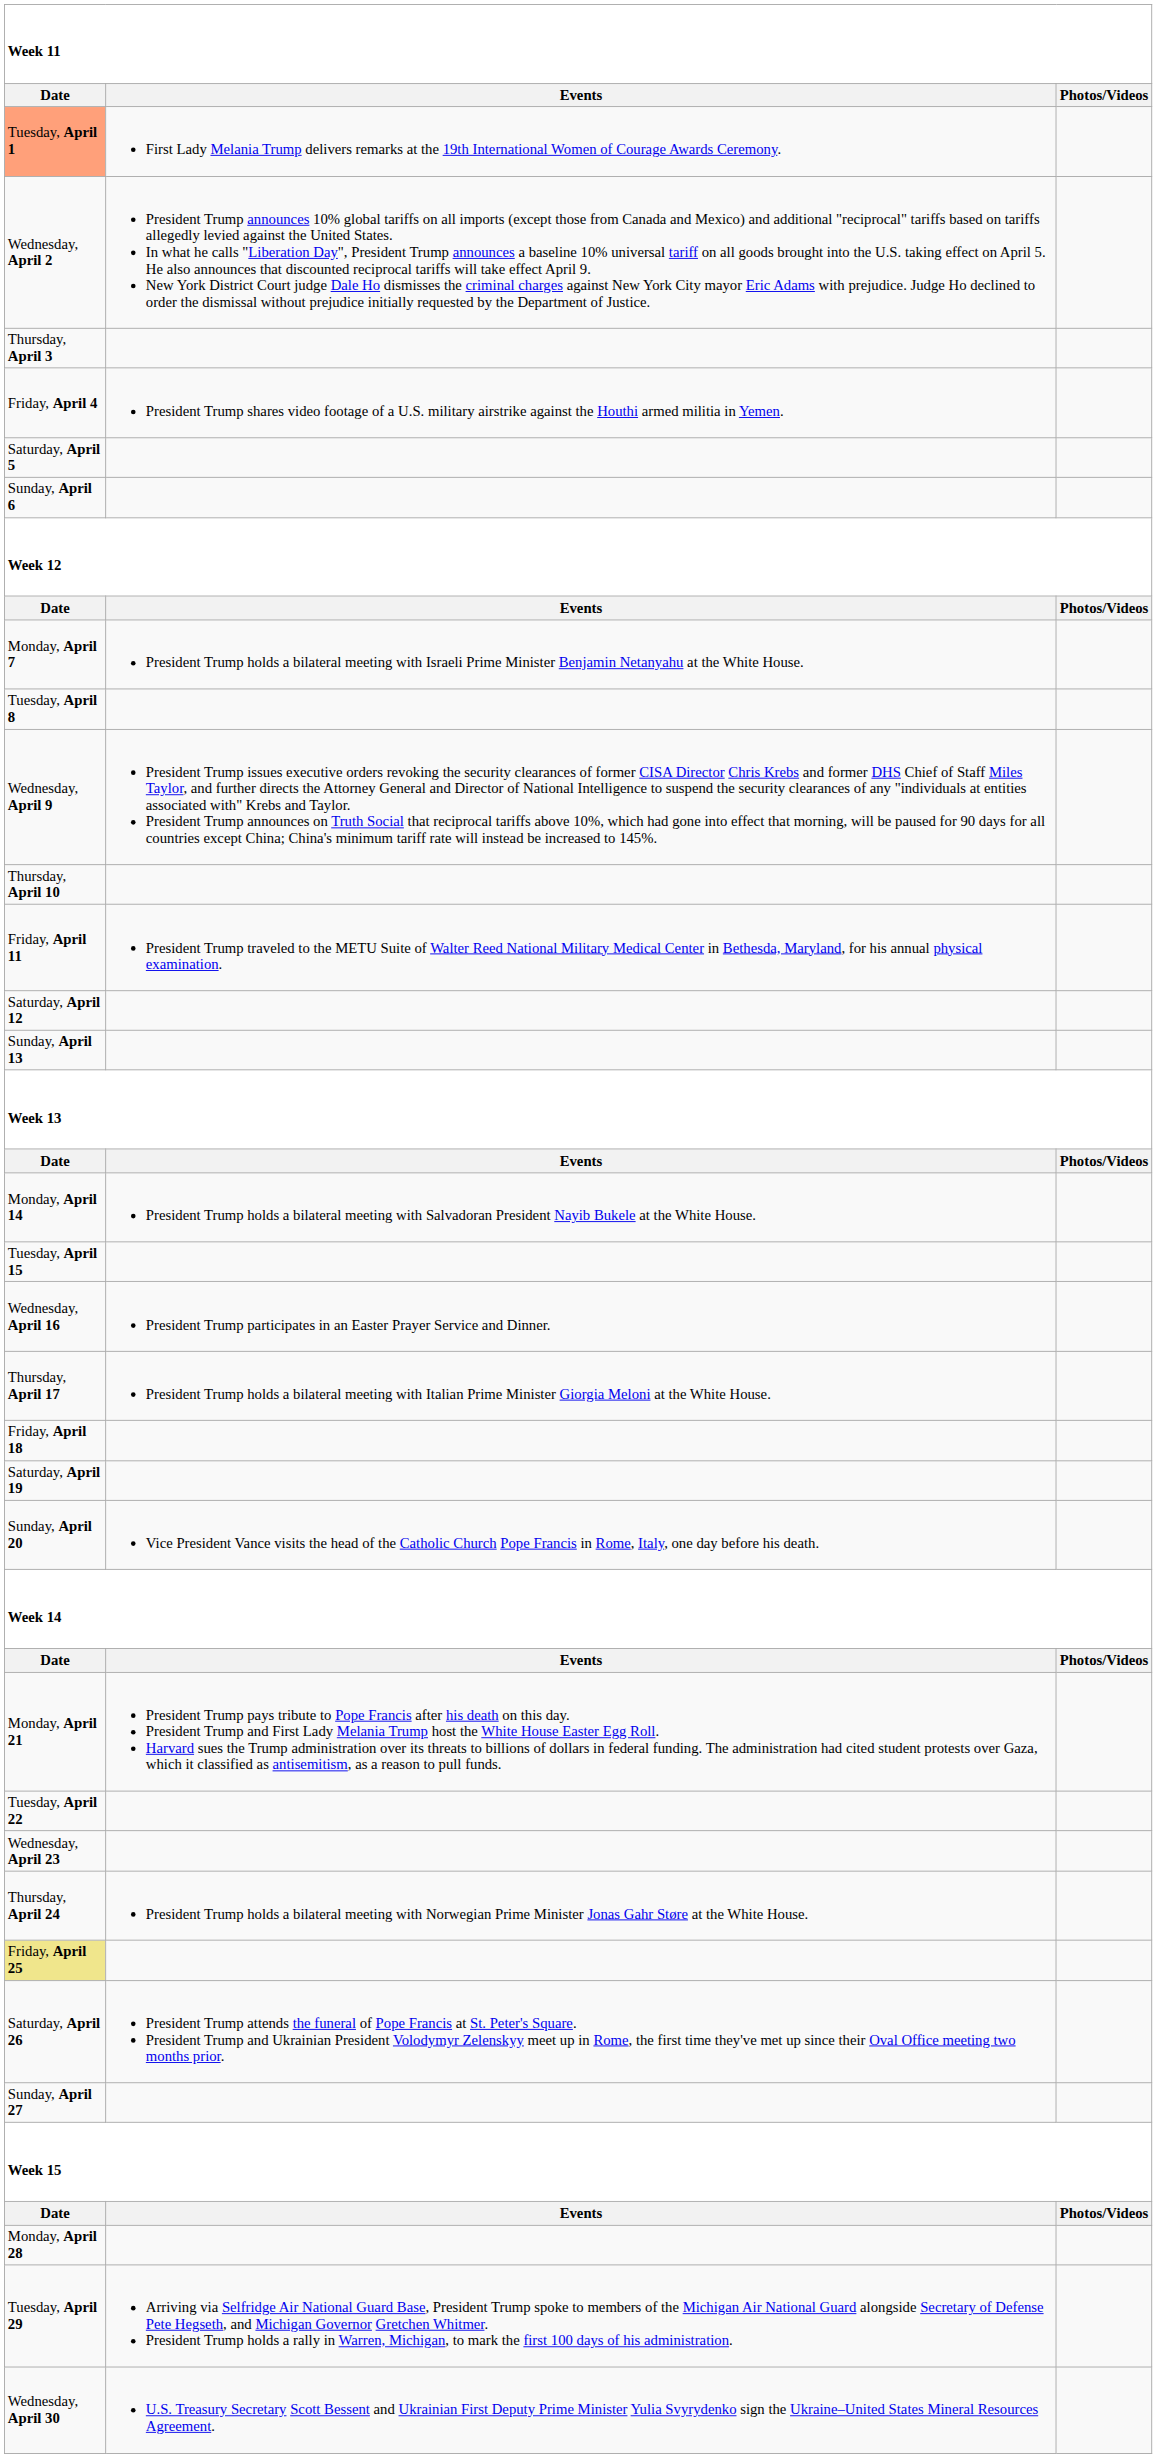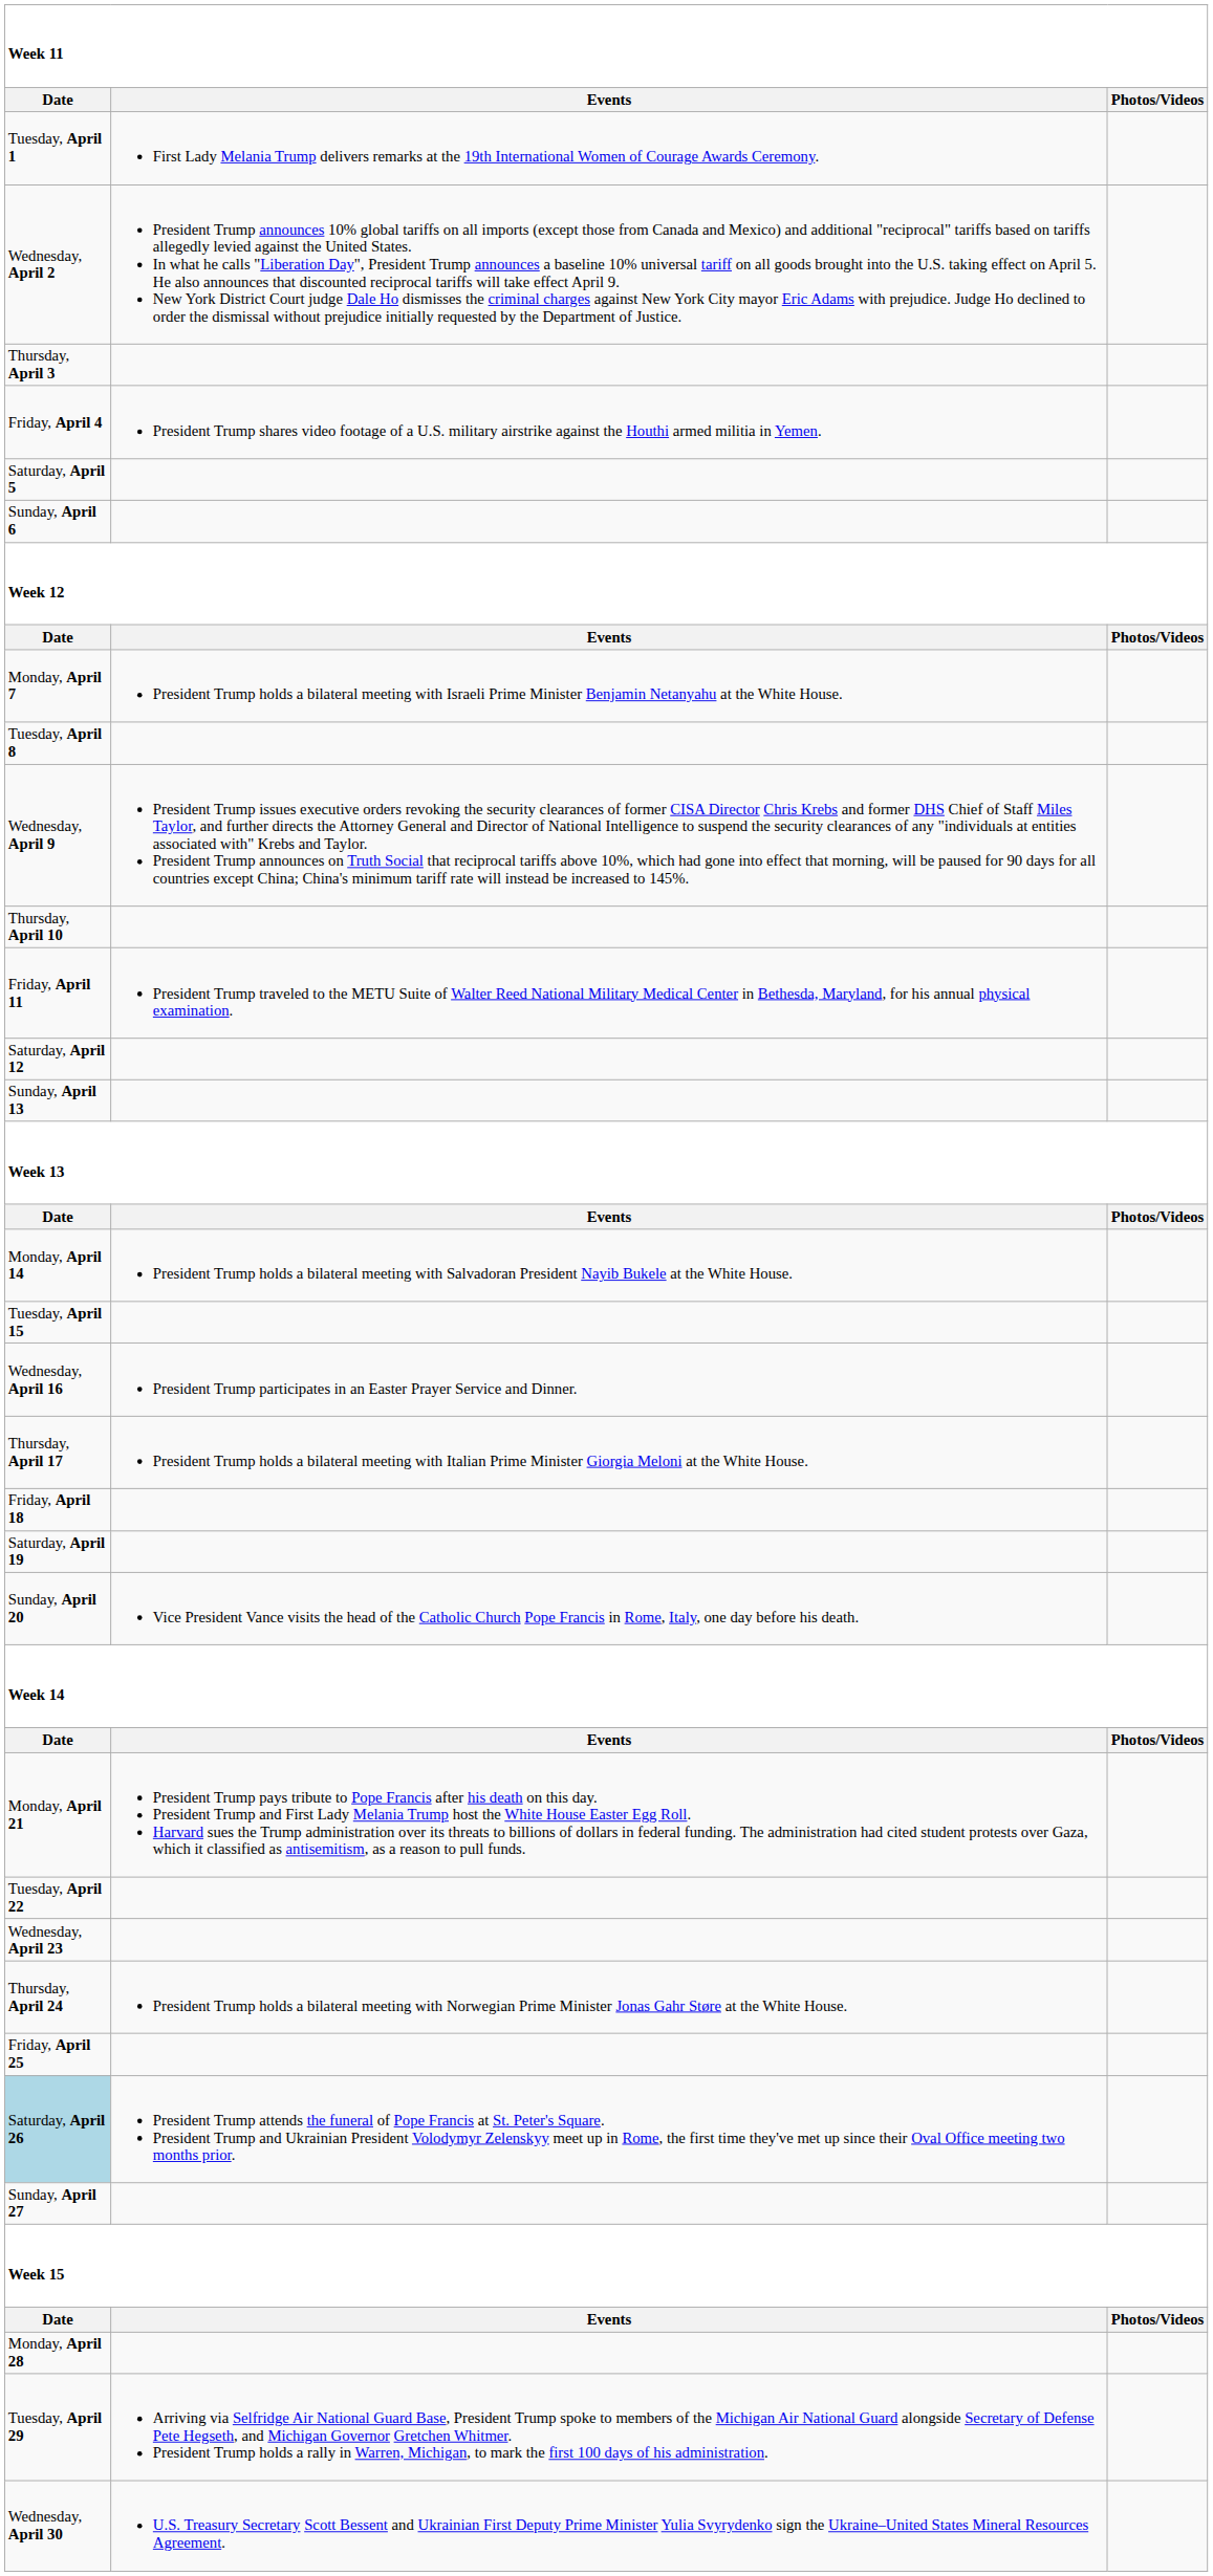Tuesday, April 1 | column 1: lightsalmon background -> no background
Friday, April 25 | column 1: khaki background -> no background
Saturday, April 26 | column 1: no background -> lightblue background
